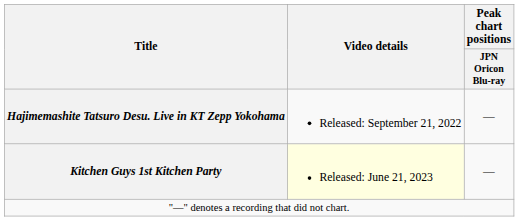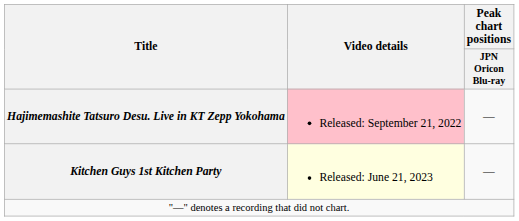Hajimemashite Tatsuro Desu. Live in KT Zepp Yokohama | Video details: no background -> pink background
